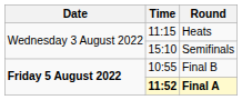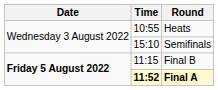Heats | Time: 11:15 -> 10:55
Final B | Time: 10:55 -> 11:15
